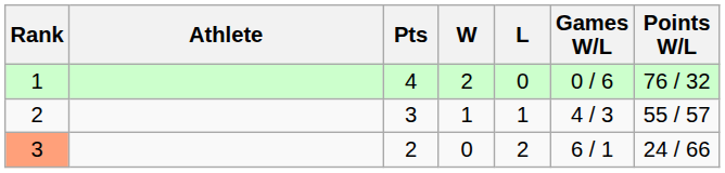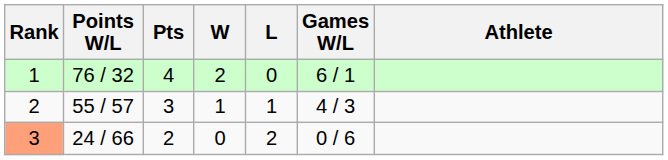columns swapped: Athlete <-> Points W/L
row 2 | Games W/L: 0 / 6 -> 6 / 1
row 4 | Games W/L: 6 / 1 -> 0 / 6
